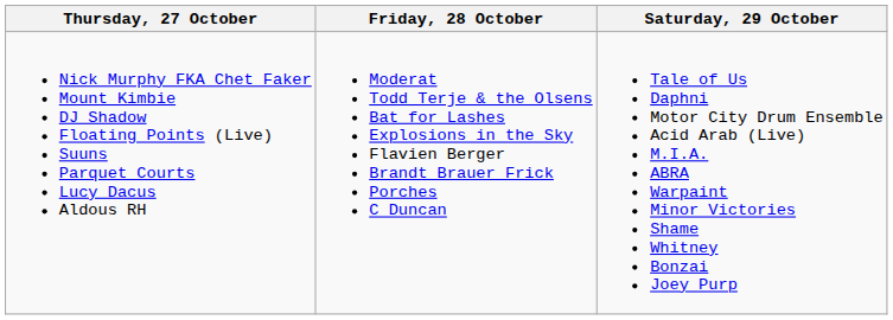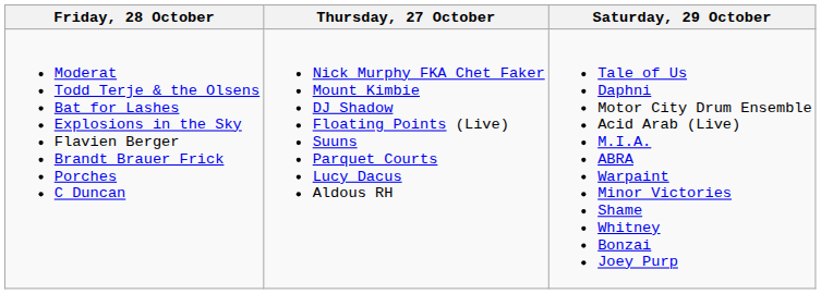columns swapped: Thursday, 27 October <-> Friday, 28 October
